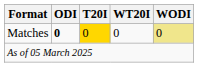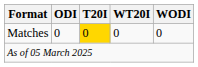Matches | ODI: bold -> normal
Matches | WODI: khaki background -> no background
